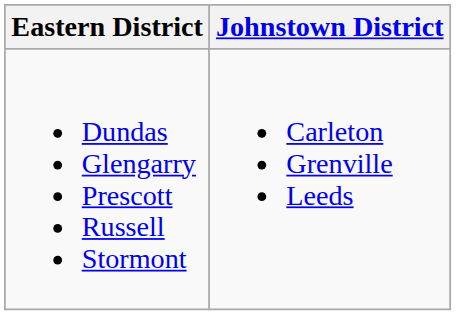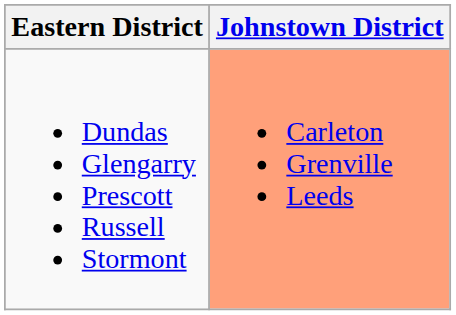Dundas Glengarry Prescott Russell Stormont | Johnstown District: no background -> lightsalmon background
